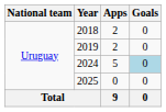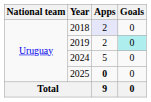2018 | Apps: no background -> lavender background
2019 | Goals: no background -> paleturquoise background
2024 | Goals: lightblue background -> no background
2025 | Apps: normal -> bold
